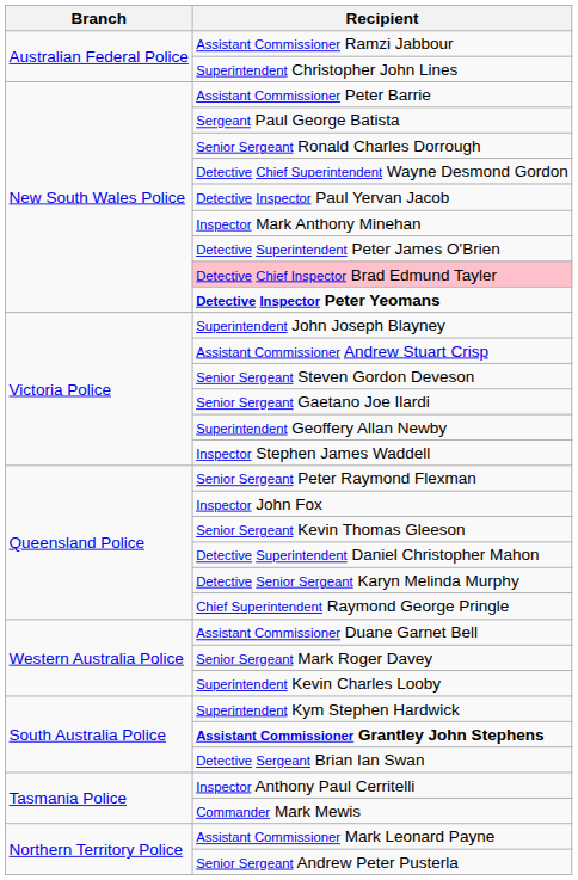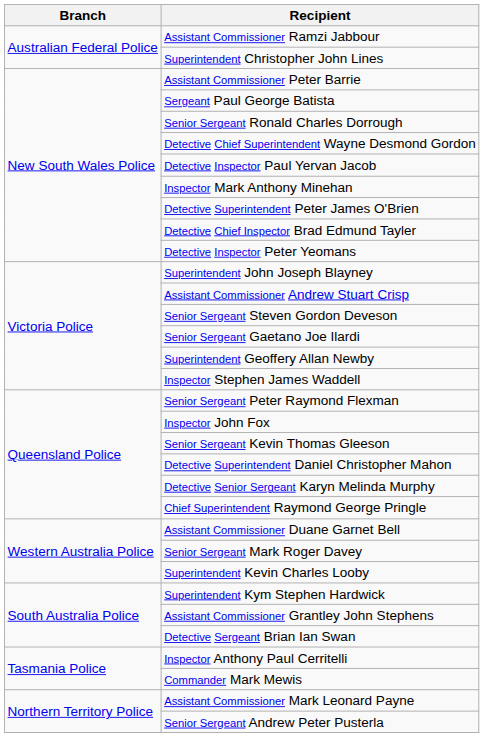Detective Chief Inspector Brad Edmund Tayler | Recipient: pink background -> no background
Detective Inspector Peter Yeomans | Recipient: bold -> normal
Assistant Commissioner Grantley John Stephens | Recipient: bold -> normal
